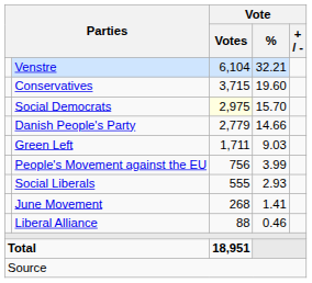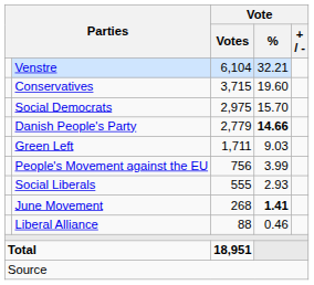Social Democrats | Vote / Votes: lightyellow background -> no background
Danish People's Party | Vote / %: normal -> bold
June Movement | Vote / %: normal -> bold
